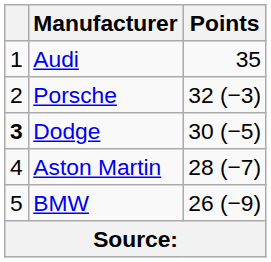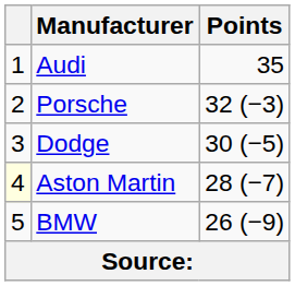Dodge | column 1: bold -> normal
Aston Martin | column 1: no background -> lightyellow background
